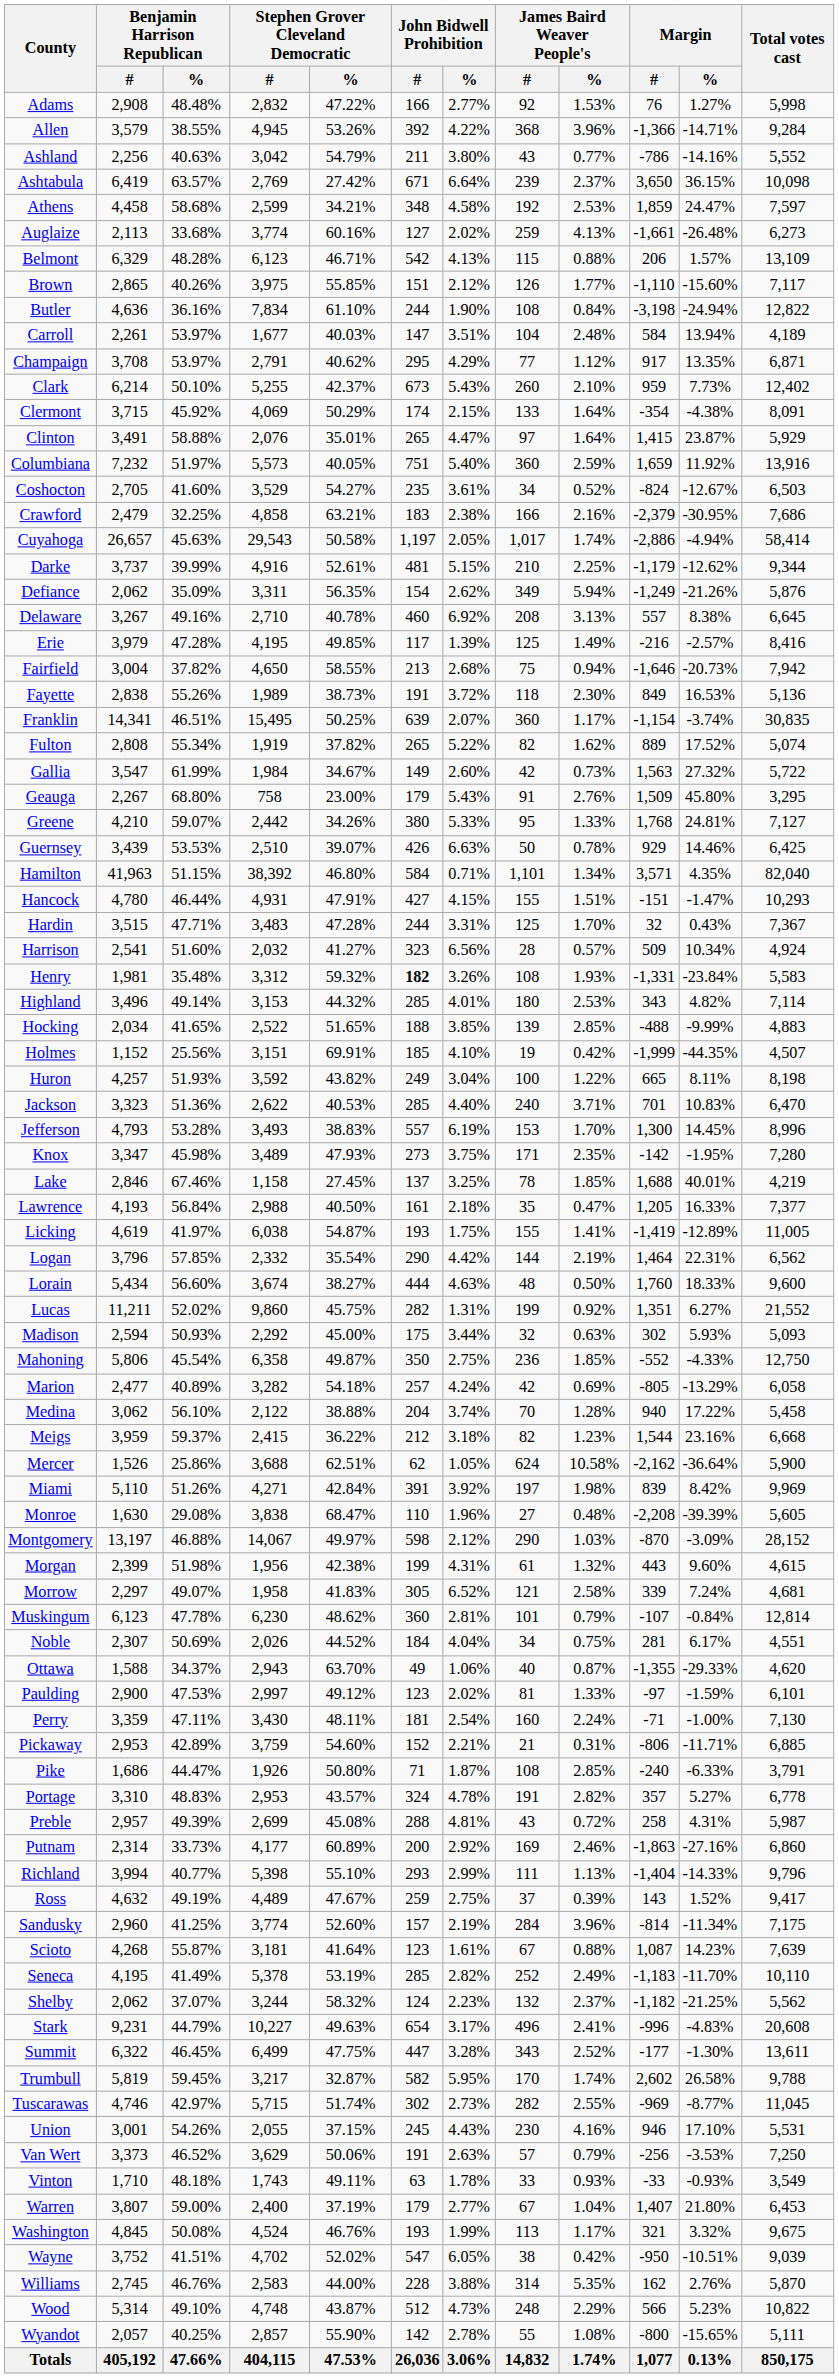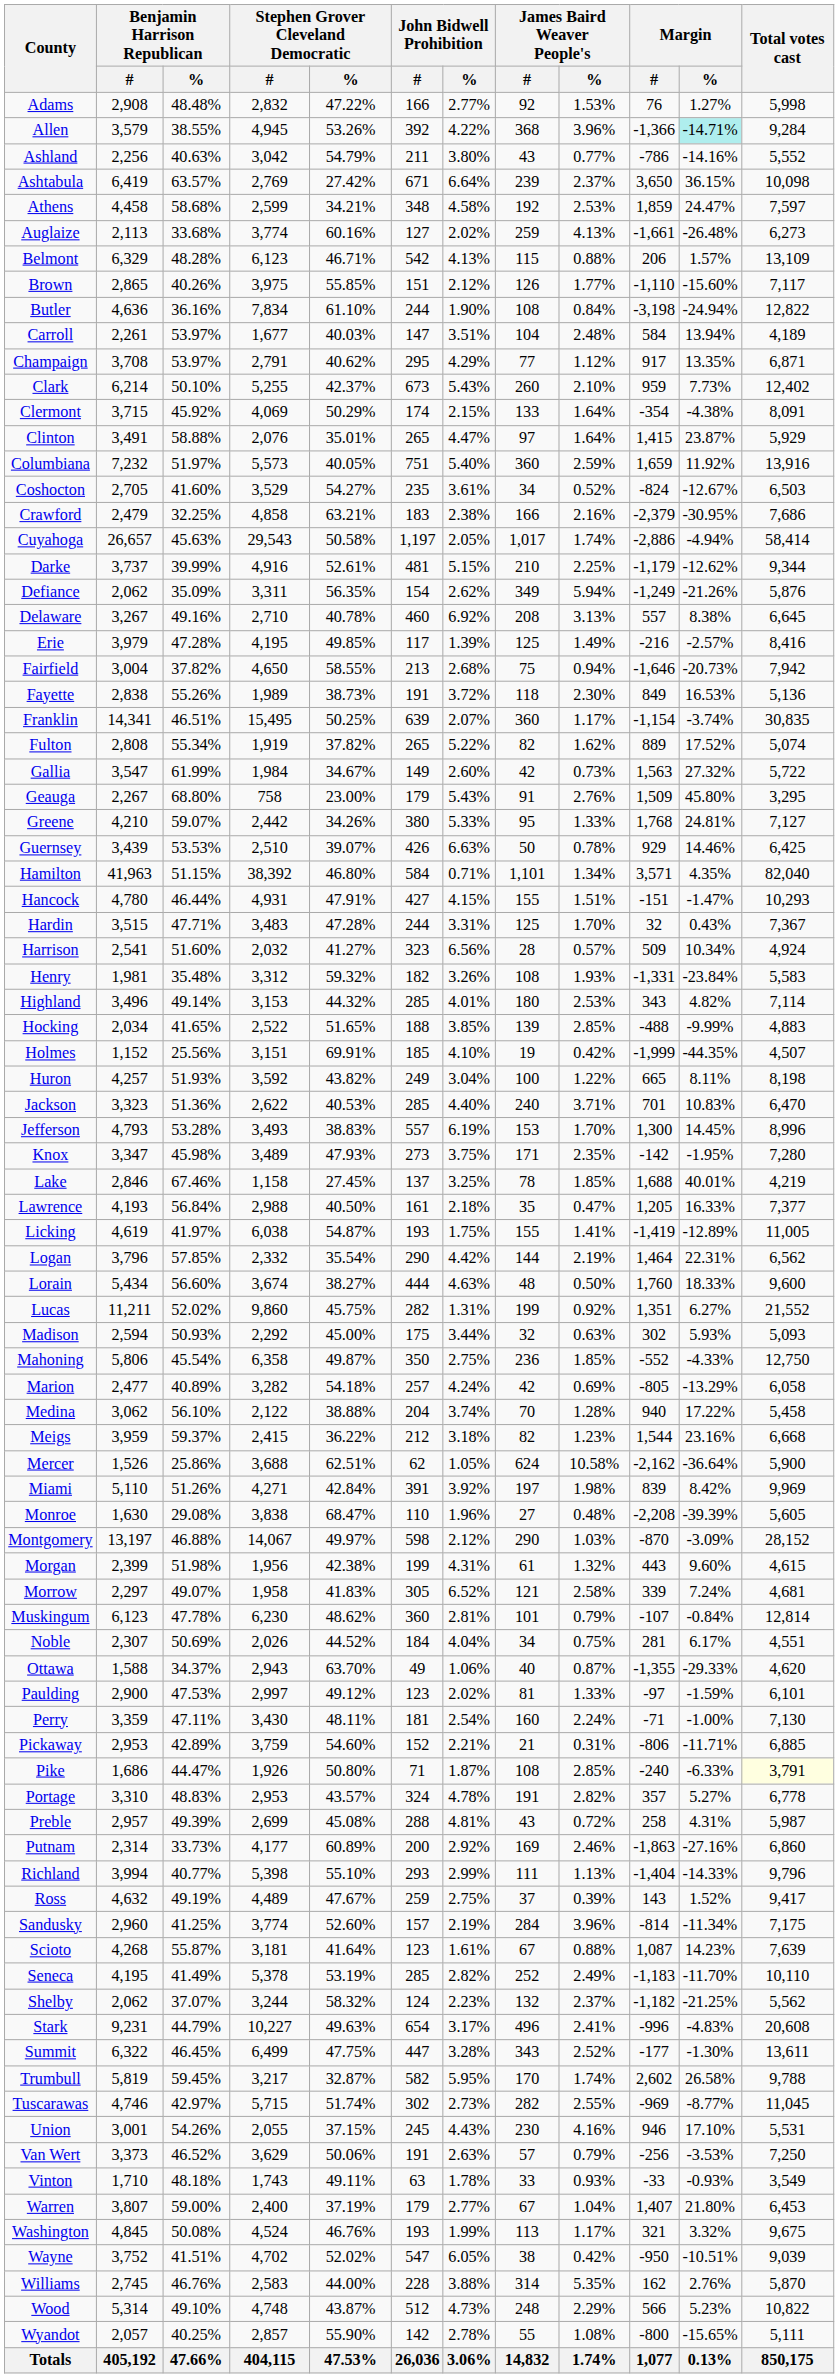Allen | Margin / %: no background -> paleturquoise background
Henry | John Bidwell Prohibition / #: bold -> normal
Pike | Total votes cast: no background -> lightyellow background
